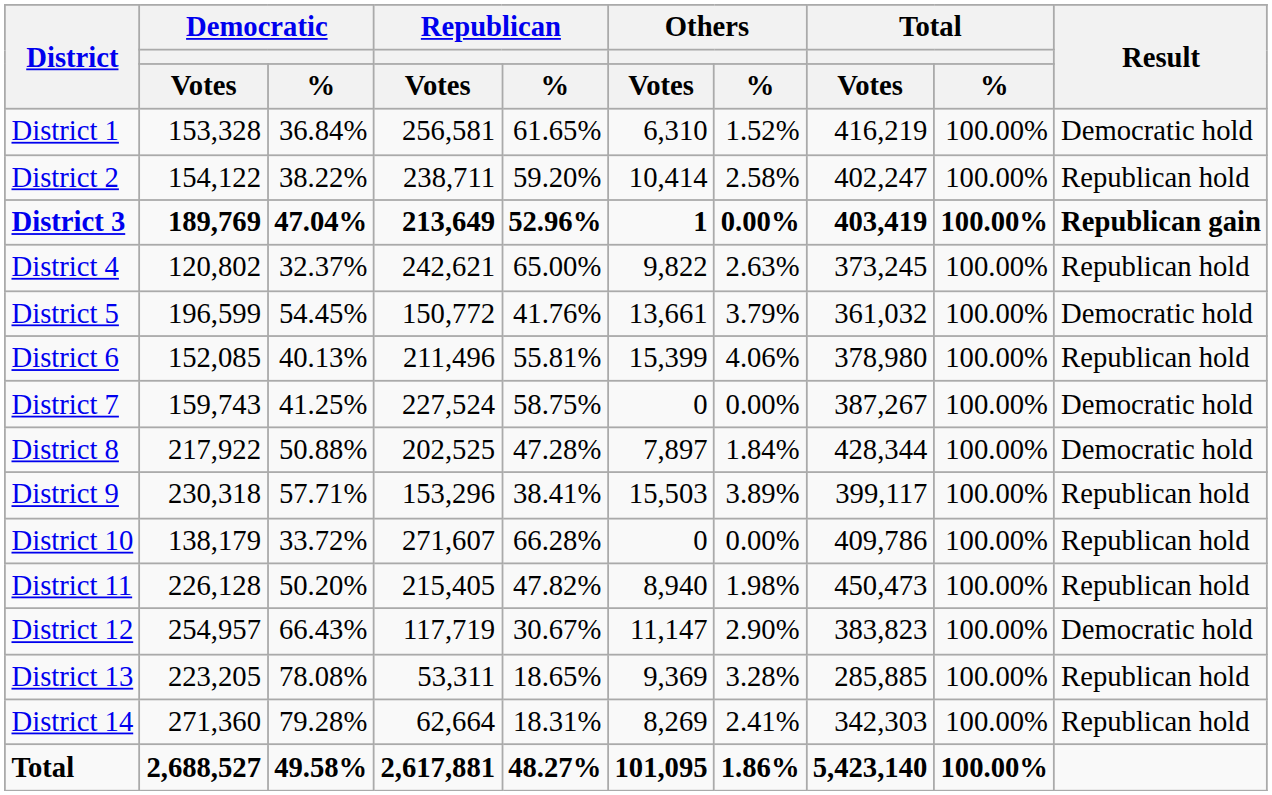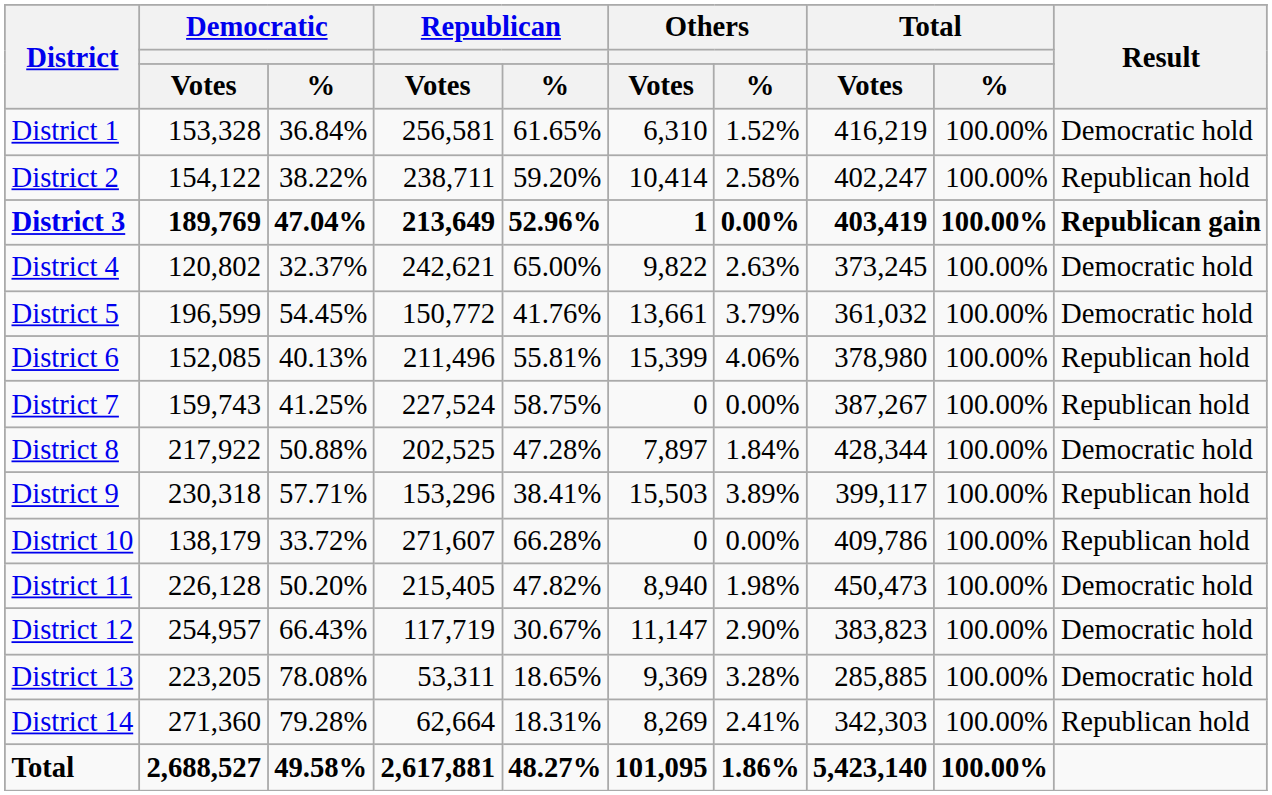District 4 | Result: Republican hold -> Democratic hold
District 7 | Result: Democratic hold -> Republican hold
District 11 | Result: Republican hold -> Democratic hold
District 13 | Result: Republican hold -> Democratic hold
